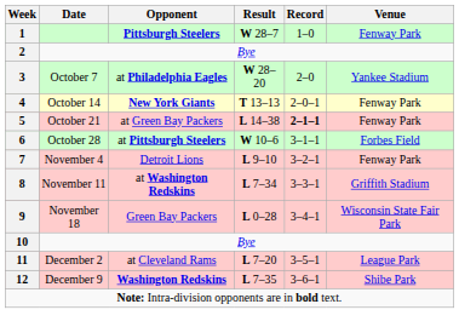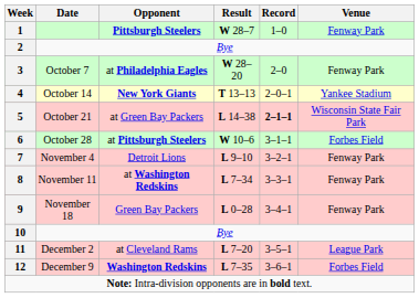3 | Venue: Yankee Stadium -> Fenway Park
4 | Venue: Fenway Park -> Yankee Stadium
5 | Venue: Fenway Park -> Wisconsin State Fair Park
8 | Venue: Griffith Stadium -> Fenway Park
9 | Venue: Wisconsin State Fair Park -> Fenway Park
12 | Venue: Shibe Park -> Forbes Field
